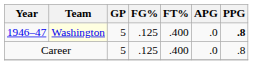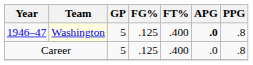1946–47 | APG: normal -> bold
1946–47 | PPG: bold -> normal
